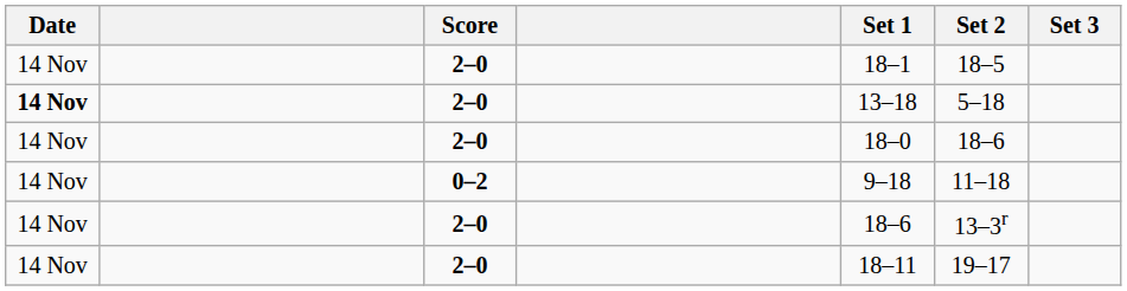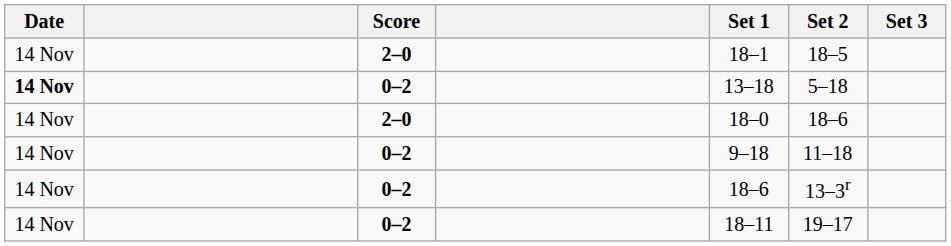row 3 | Score: 2–0 -> 0–2
row 6 | Score: 2–0 -> 0–2
row 7 | Score: 2–0 -> 0–2
